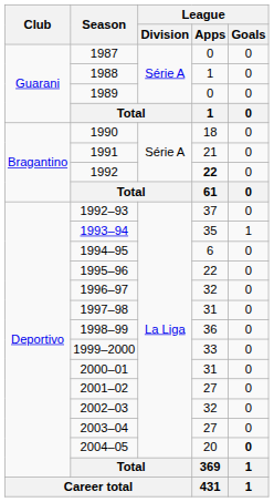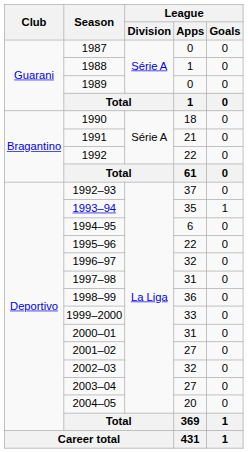1992 | League / Apps: bold -> normal
2004–05 | League / Goals: bold -> normal
